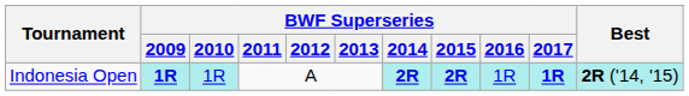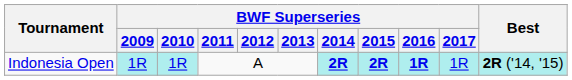Indonesia Open | BWF Superseries / 2009: bold -> normal
Indonesia Open | BWF Superseries / 2016: normal -> bold
Indonesia Open | BWF Superseries / 2017: bold -> normal
